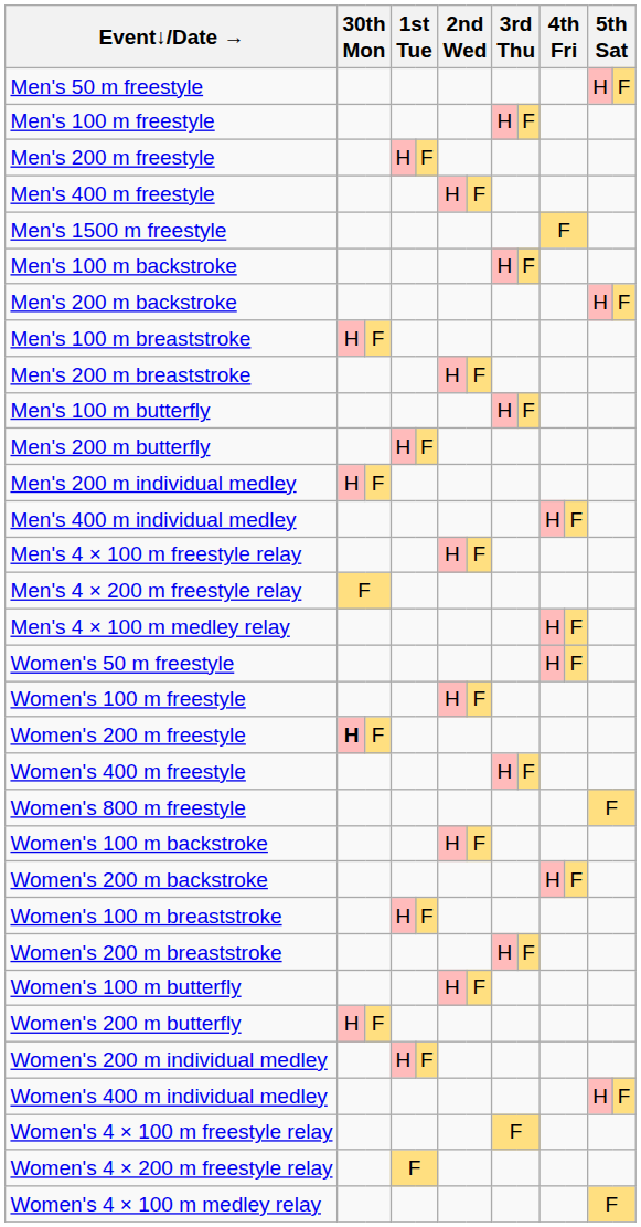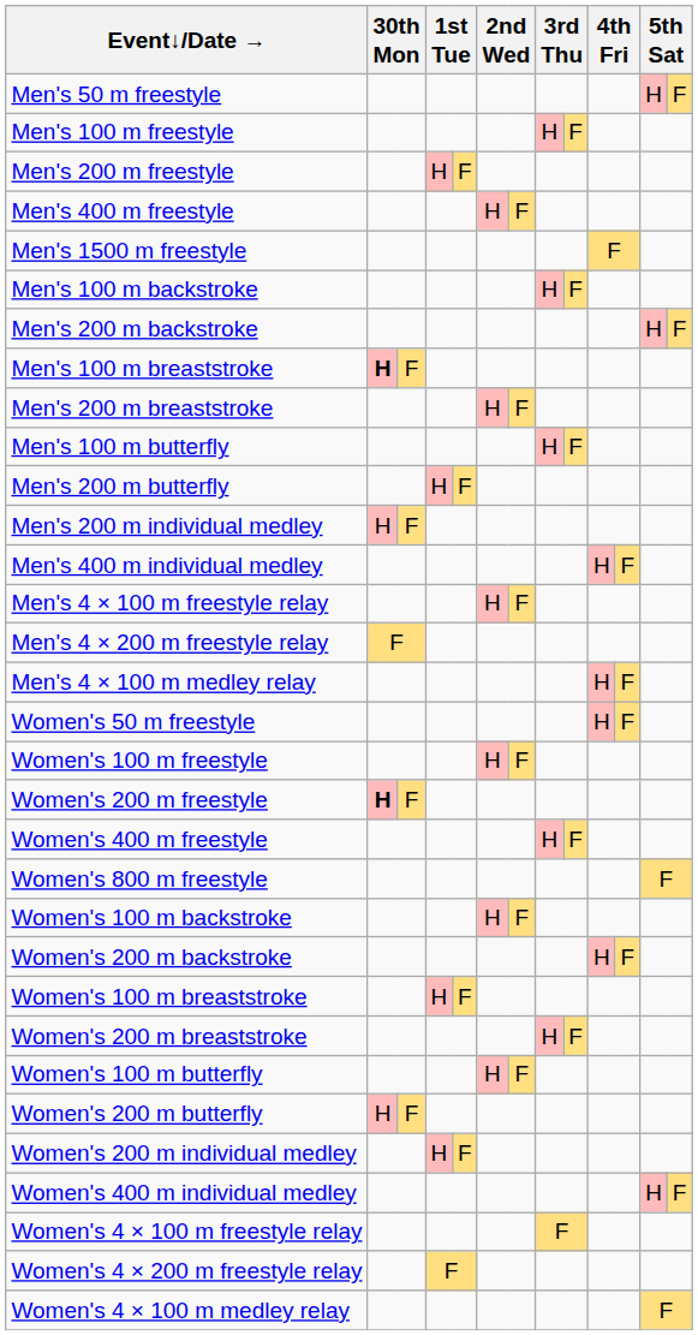Men's 100 m breaststroke | column 2: normal -> bold
